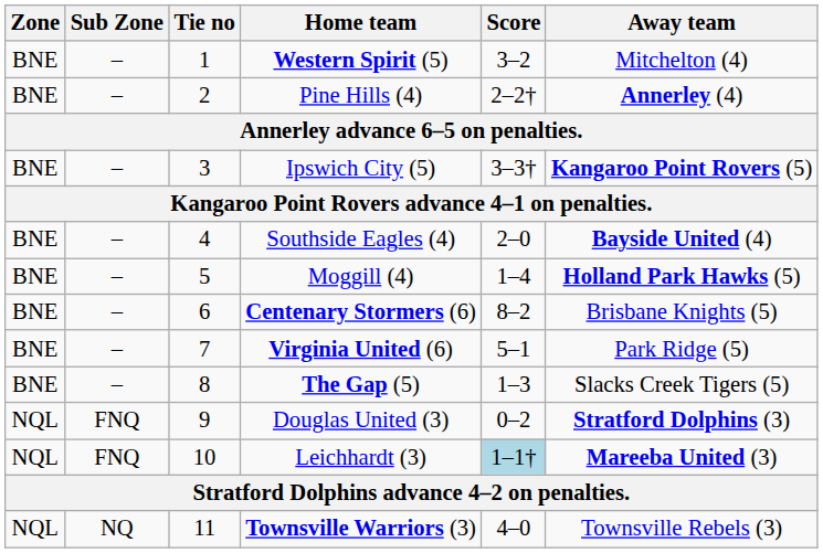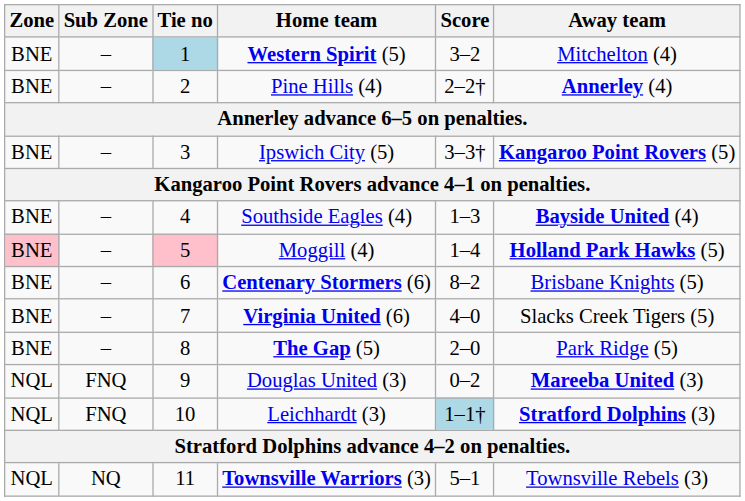Western Spirit (5) | Tie no: no background -> lightblue background
Southside Eagles (4) | Score: 2–0 -> 1–3
Moggill (4) | Zone: no background -> pink background
Moggill (4) | Tie no: no background -> pink background
Virginia United (6) | Score: 5–1 -> 4–0
Virginia United (6) | Away team: Park Ridge (5) -> Slacks Creek Tigers (5)
The Gap (5) | Score: 1–3 -> 2–0
The Gap (5) | Away team: Slacks Creek Tigers (5) -> Park Ridge (5)
Douglas United (3) | Away team: Stratford Dolphins (3) -> Mareeba United (3)
Leichhardt (3) | Away team: Mareeba United (3) -> Stratford Dolphins (3)
Townsville Warriors (3) | Score: 4–0 -> 5–1
